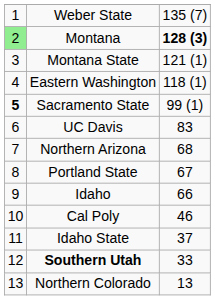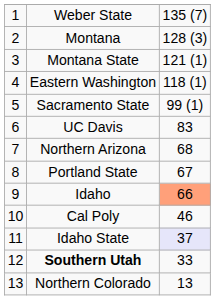Montana | column 1: lightgreen background -> no background
Montana | column 3: bold -> normal
Sacramento State | column 1: bold -> normal
Idaho | column 3: no background -> lightsalmon background
Idaho State | column 3: no background -> lavender background
